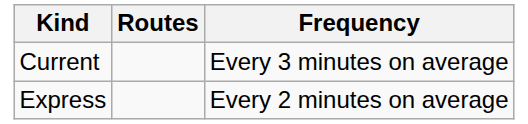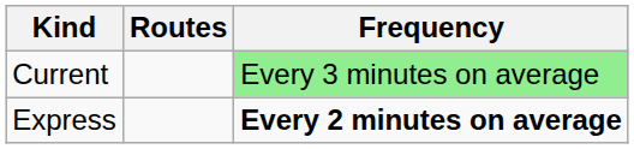row 2 | Frequency: no background -> lightgreen background
row 3 | Frequency: normal -> bold
